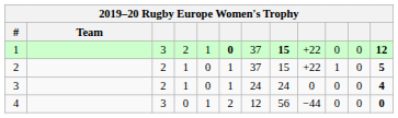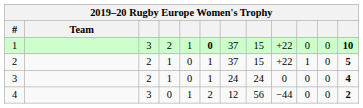row 3 | column 8: bold -> normal
row 3 | column 12: 12 -> 10
row 6 | column 12: 0 -> 2
